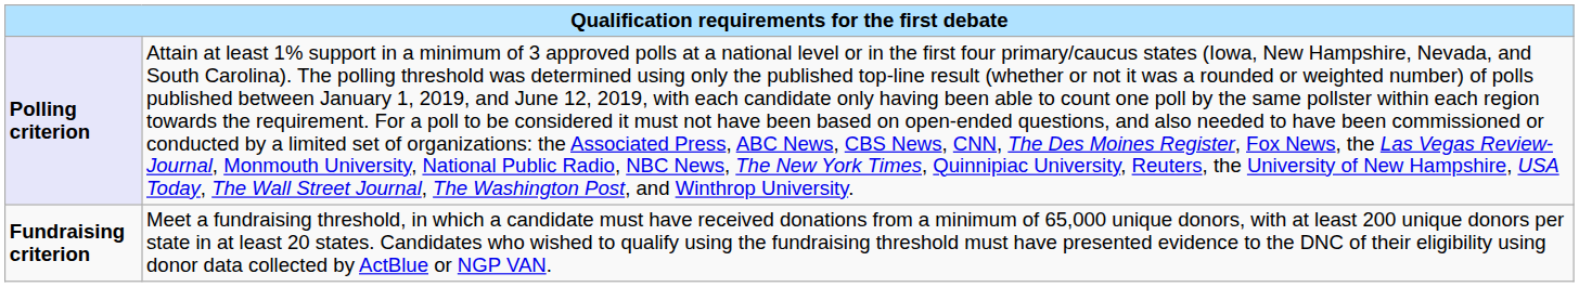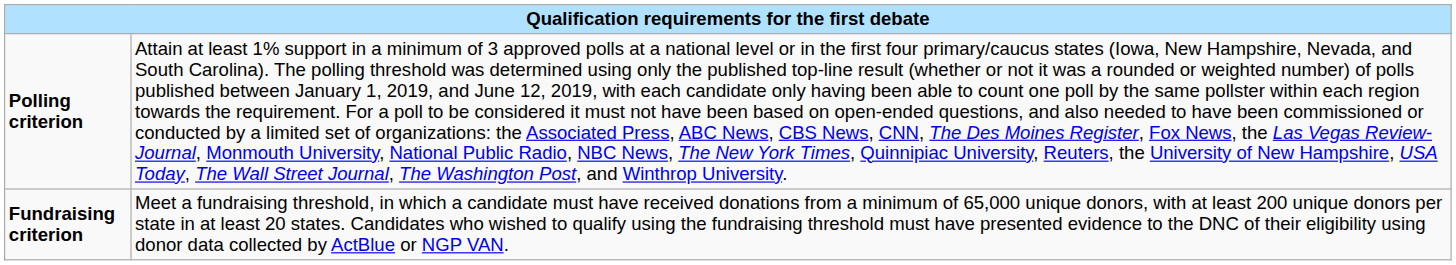Polling criterion | column 1: lavender background -> no background
